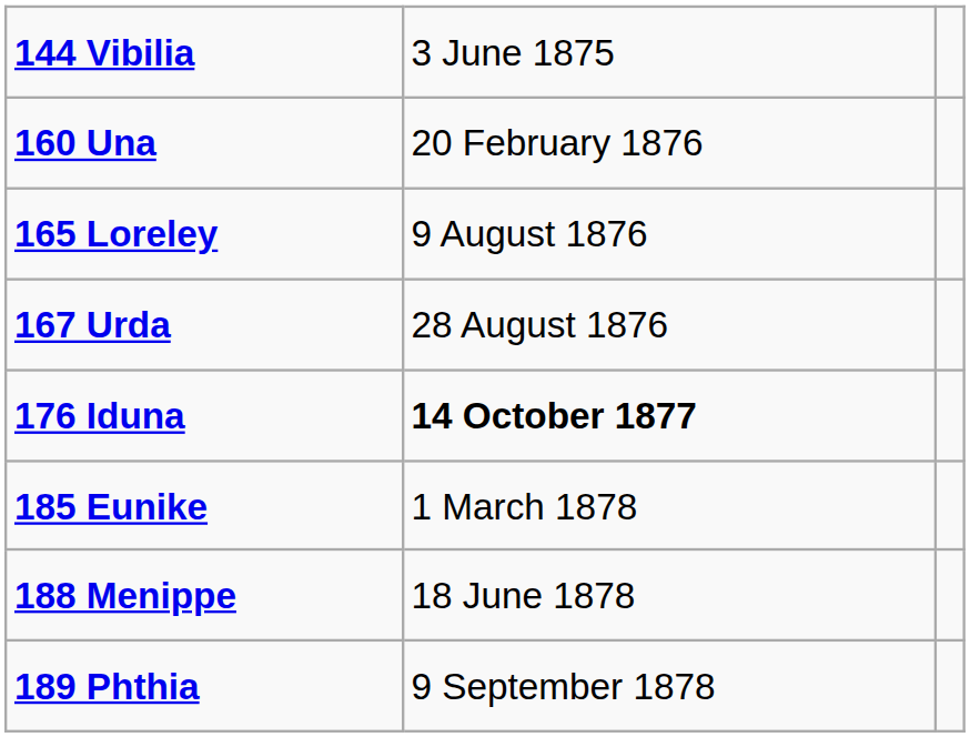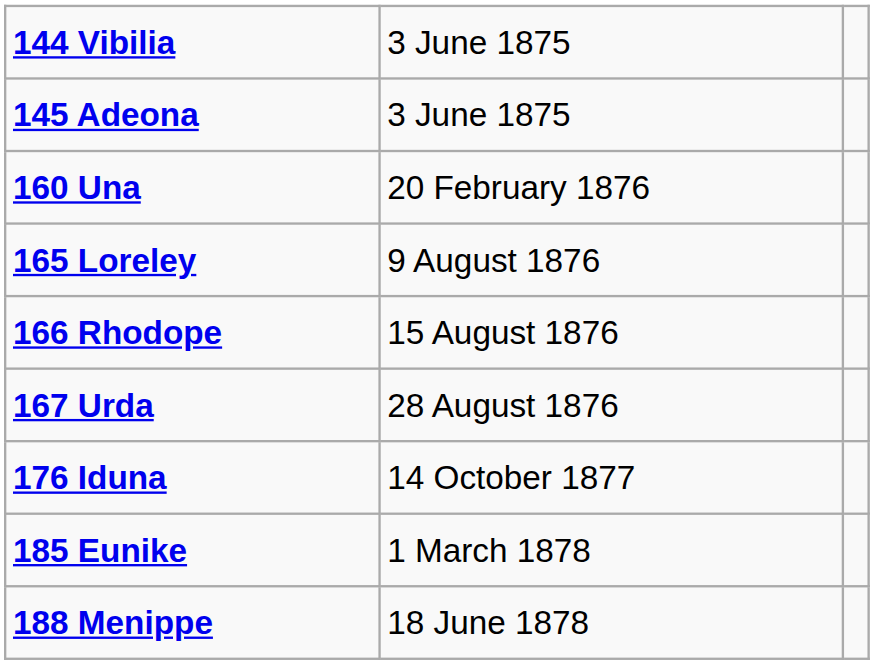+ row: 145 Adeona | 3 June 1875
+ row: 166 Rhodope | 15 August 1876
176 Iduna | column 2: bold -> normal
- row: 189 Phthia | 9 September 1878
